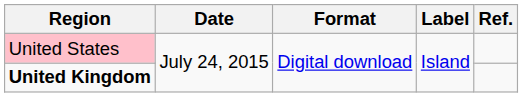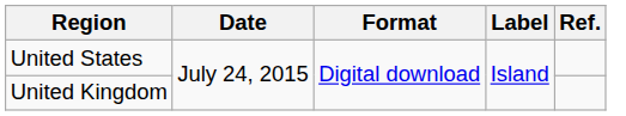United States | Region: pink background -> no background
United Kingdom | Region: bold -> normal
